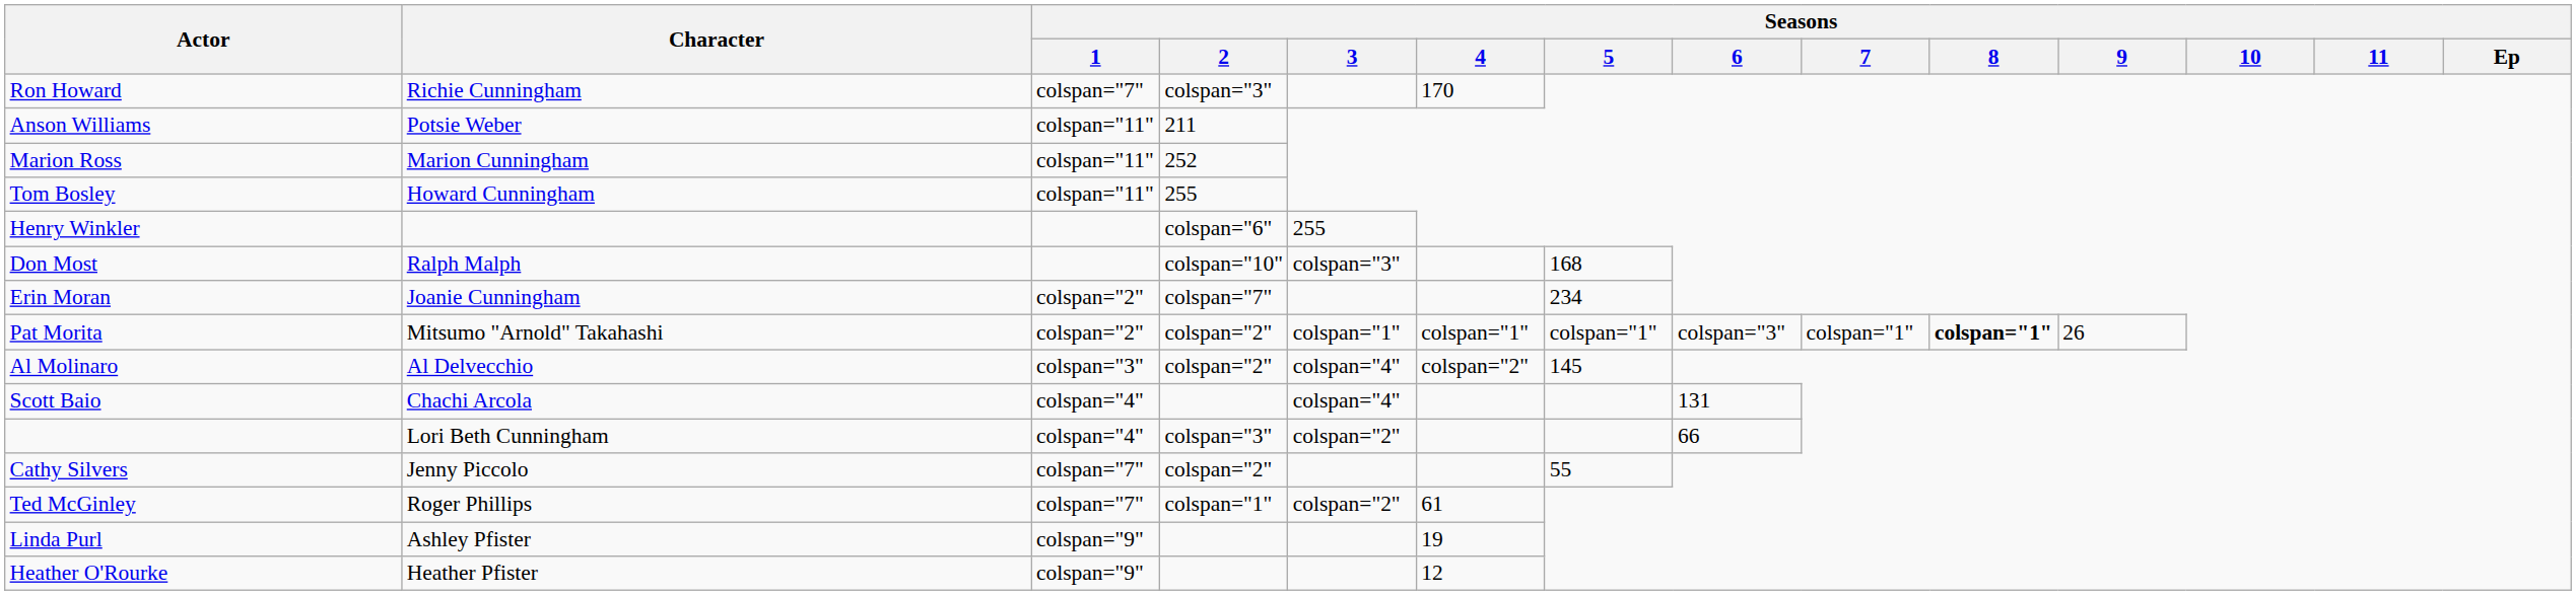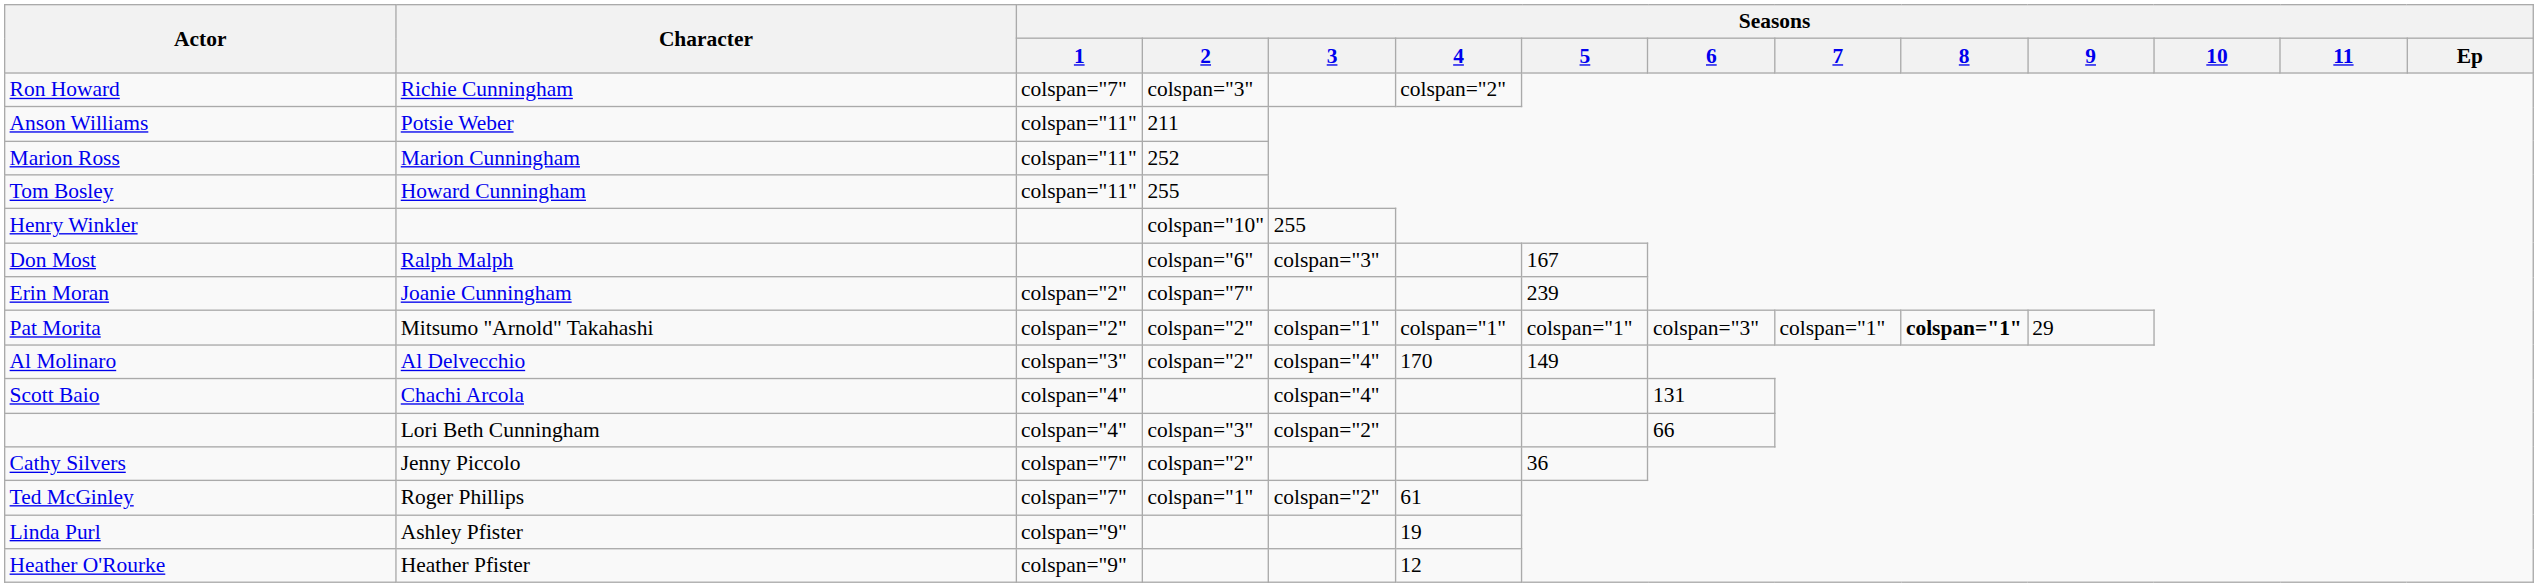Ron Howard | Seasons / 4: 170 -> colspan="2"
Henry Winkler | Seasons / 2: colspan="6" -> colspan="10"
Don Most | Seasons / 2: colspan="10" -> colspan="6"
Don Most | Seasons / 5: 168 -> 167
Erin Moran | Seasons / 5: 234 -> 239
Pat Morita | Seasons / 9: 26 -> 29
Al Molinaro | Seasons / 4: colspan="2" -> 170
Al Molinaro | Seasons / 5: 145 -> 149
Cathy Silvers | Seasons / 5: 55 -> 36
